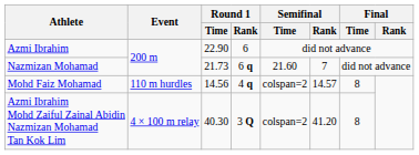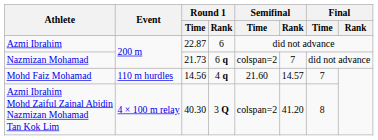Azmi Ibrahim | Round 1 / Time: 22.90 -> 22.87
Nazmizan Mohamad | Semifinal / Time: 21.60 -> colspan=2
Mohd Faiz Mohamad | Semifinal / Time: colspan=2 -> 21.60
Mohd Faiz Mohamad | Final / Time: 8 -> 7
